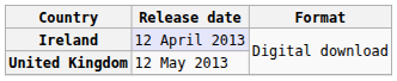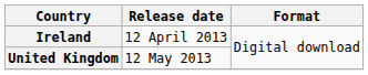Ireland | Release date: lavender background -> no background
